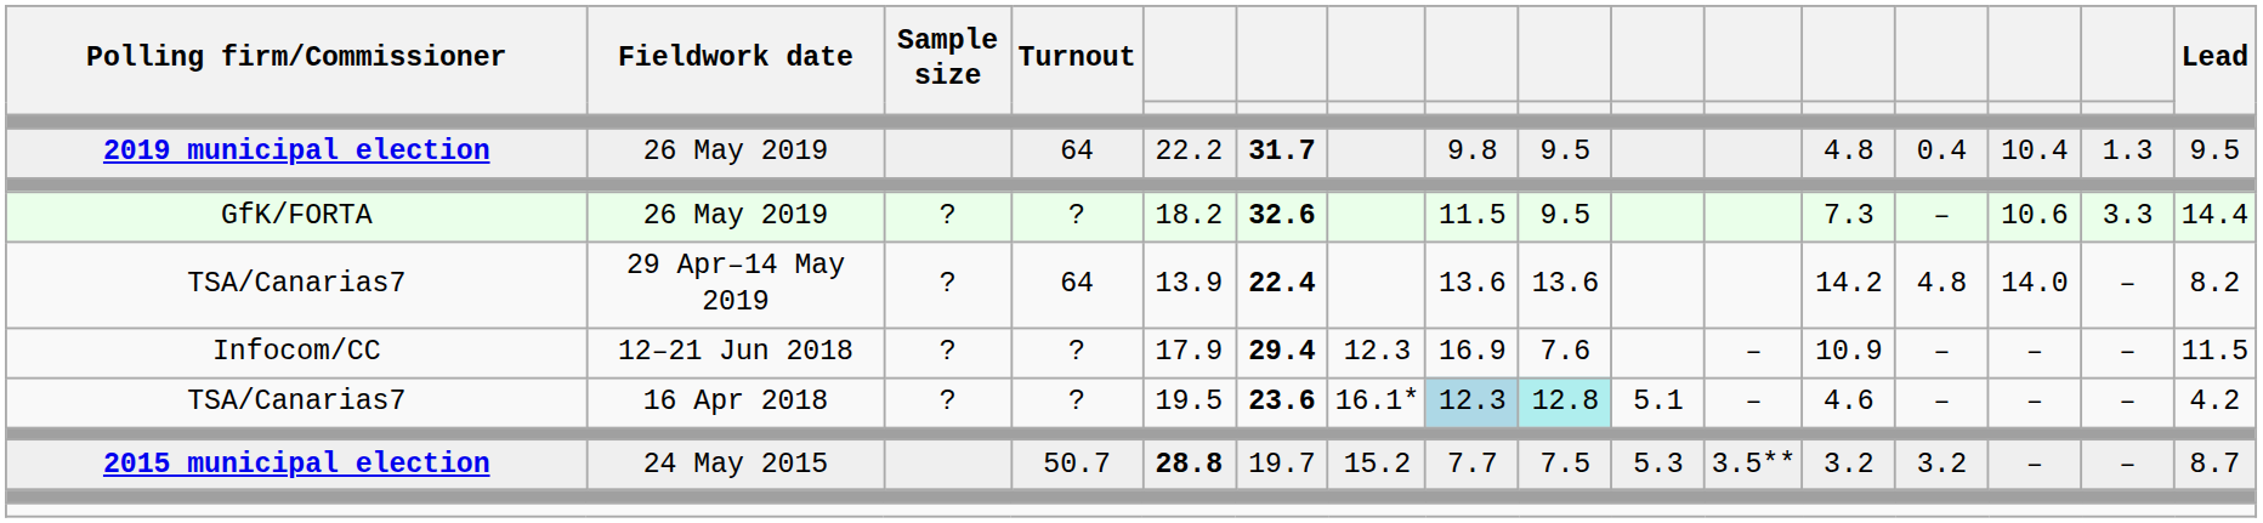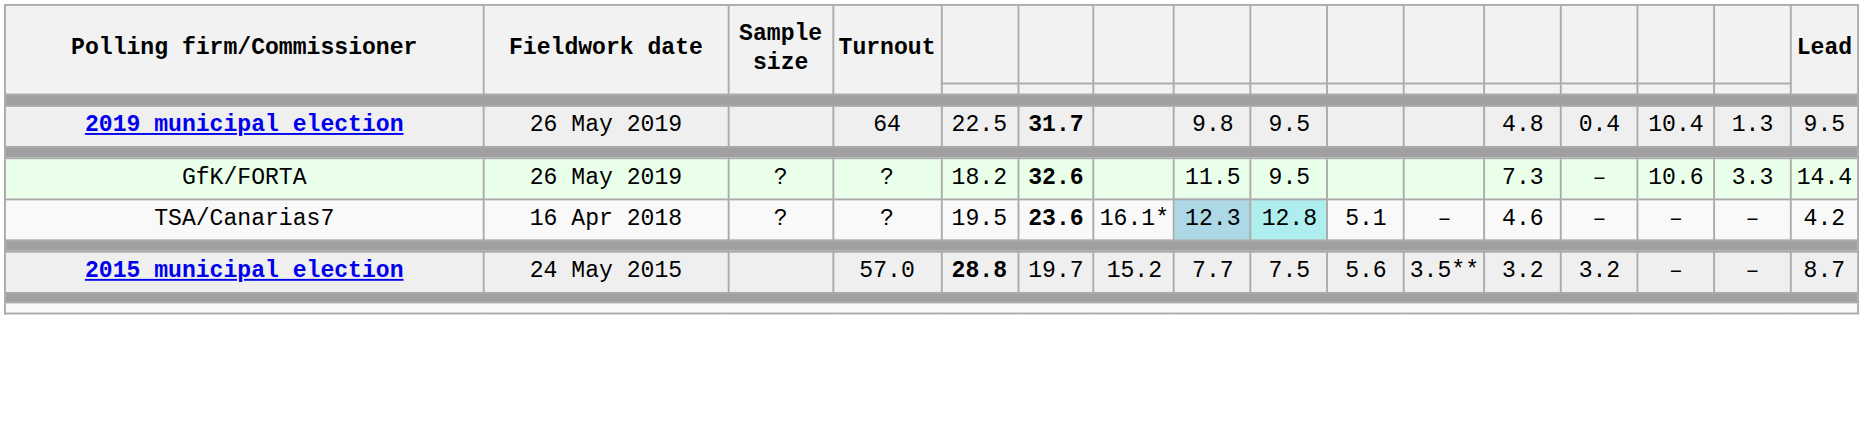2019 municipal election | column 5: 22.2 -> 22.5
- row: TSA/Canarias7 | 29 Apr–14 May 2019 | ? | 64 | 13.9 | 22.4 | 13.6 | 13.6 | 14.2 | 4.8 | 14.0 | – | 8.2
- row: Infocom/CC | 12–21 Jun 2018 | ? | ? | 17.9 | 29.4 | 12.3 | 16.9 | 7.6 | – | 10.9 | – | – | – | 11.5
2015 municipal election | Turnout: 50.7 -> 57.0
2015 municipal election | column 10: 5.3 -> 5.6
